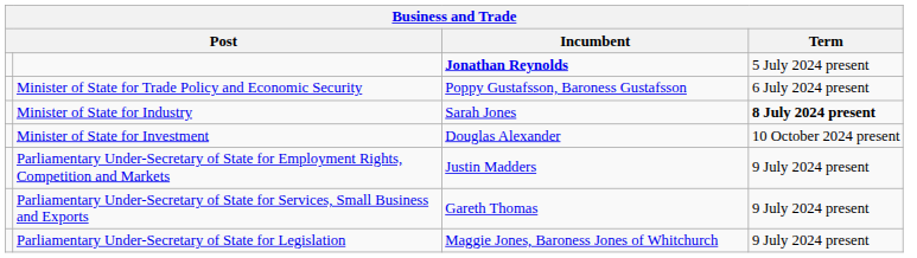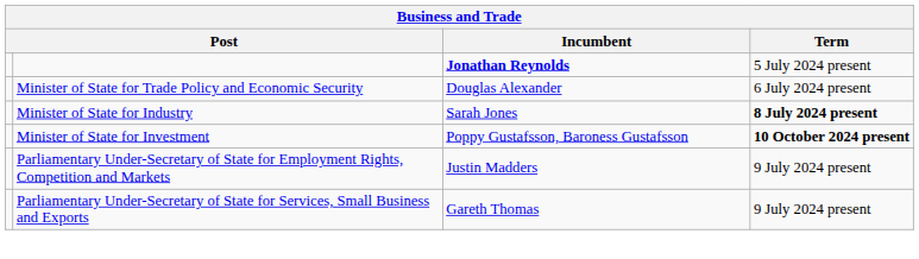Minister of State for Trade Policy and Economic Security | Incumbent: Poppy Gustafsson, Baroness Gustafsson -> Douglas Alexander
Minister of State for Investment | Incumbent: Douglas Alexander -> Poppy Gustafsson, Baroness Gustafsson
Minister of State for Investment | Term: normal -> bold
- row: Parliamentary Under-Secretary of State for Legislation | Maggie Jones, Baroness Jones of Whitchurch | 9 July 2024 present
